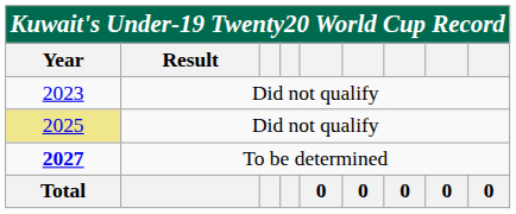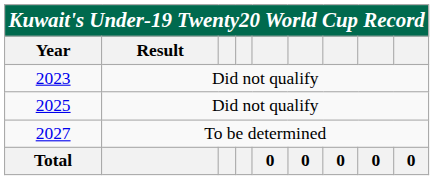2025 | Year: khaki background -> no background
2027 | Year: bold -> normal
